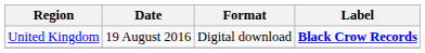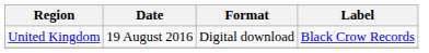United Kingdom | Label: bold -> normal
